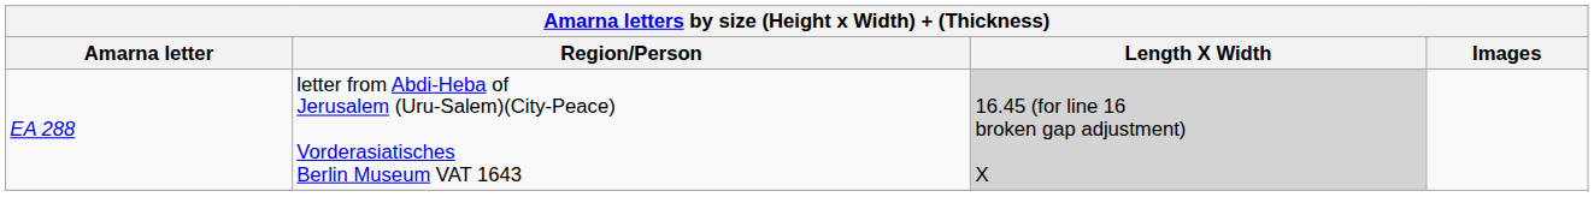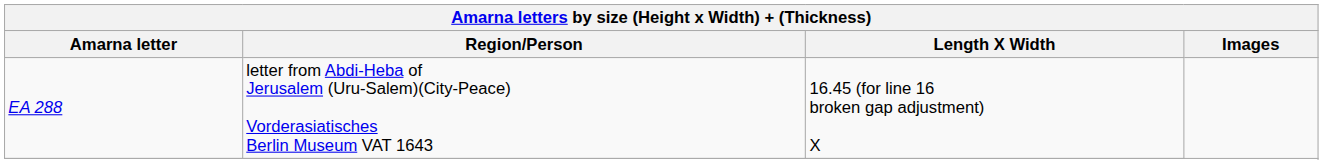EA 288 | Length X Width: lightgrey background -> no background
